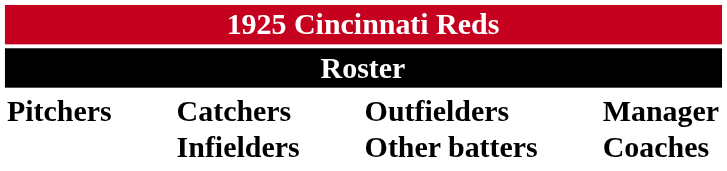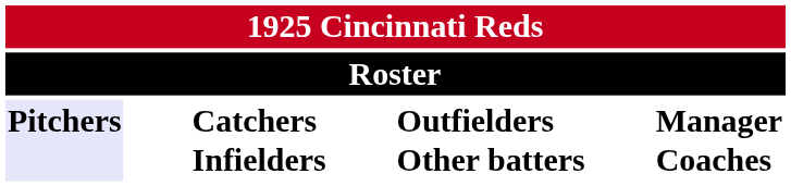Pitchers | column 1: no background -> lavender background
